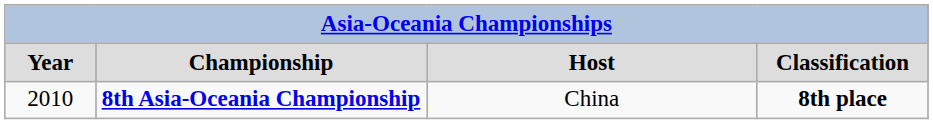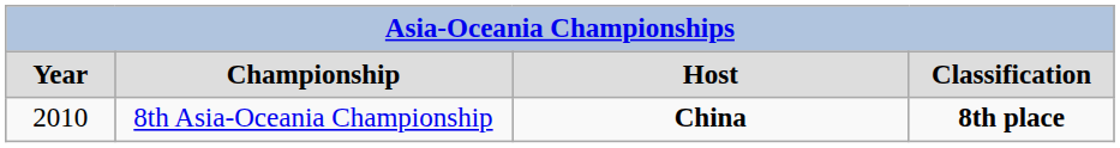2010 | column 2: bold -> normal
2010 | column 3: normal -> bold
